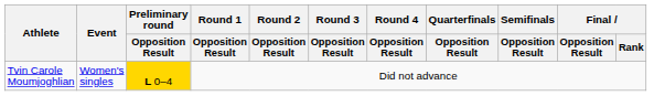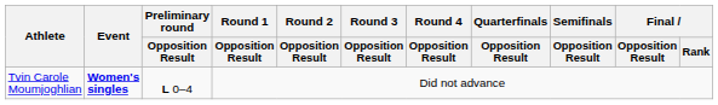Tvin Carole Moumjoghlian | Event: normal -> bold
Tvin Carole Moumjoghlian | Preliminary round / Opposition Result: gold background -> no background
